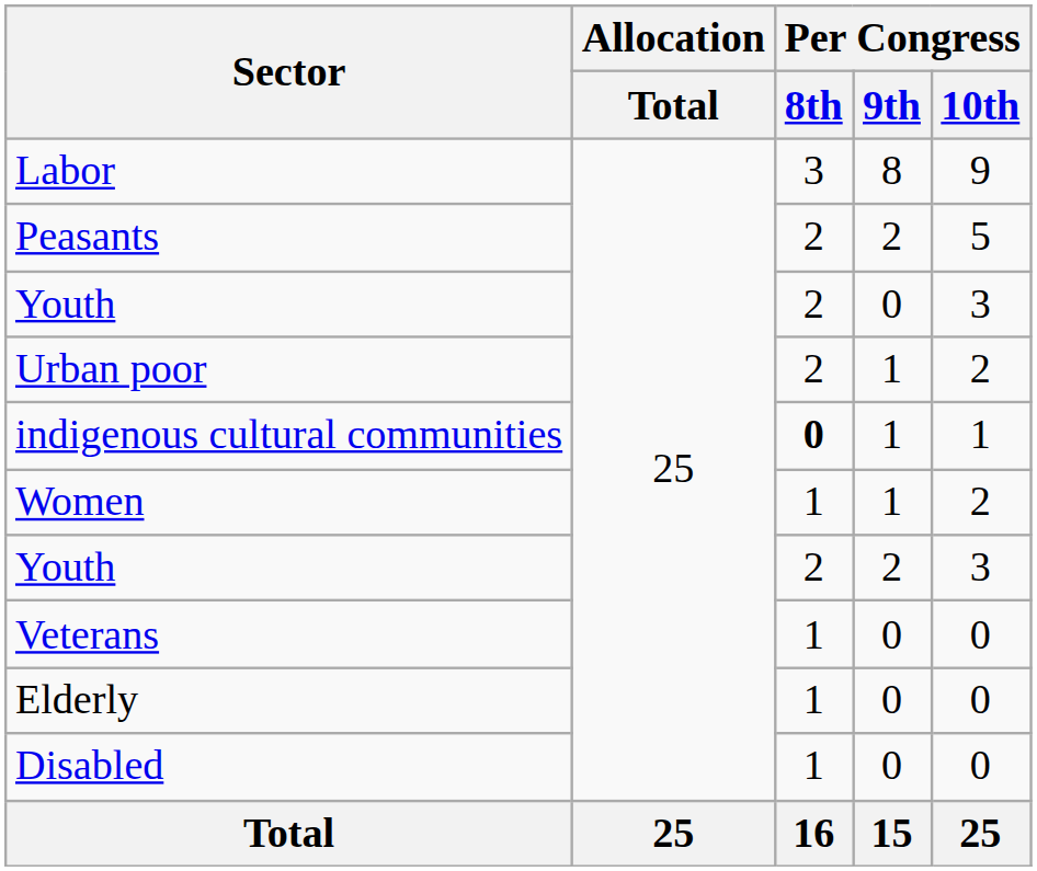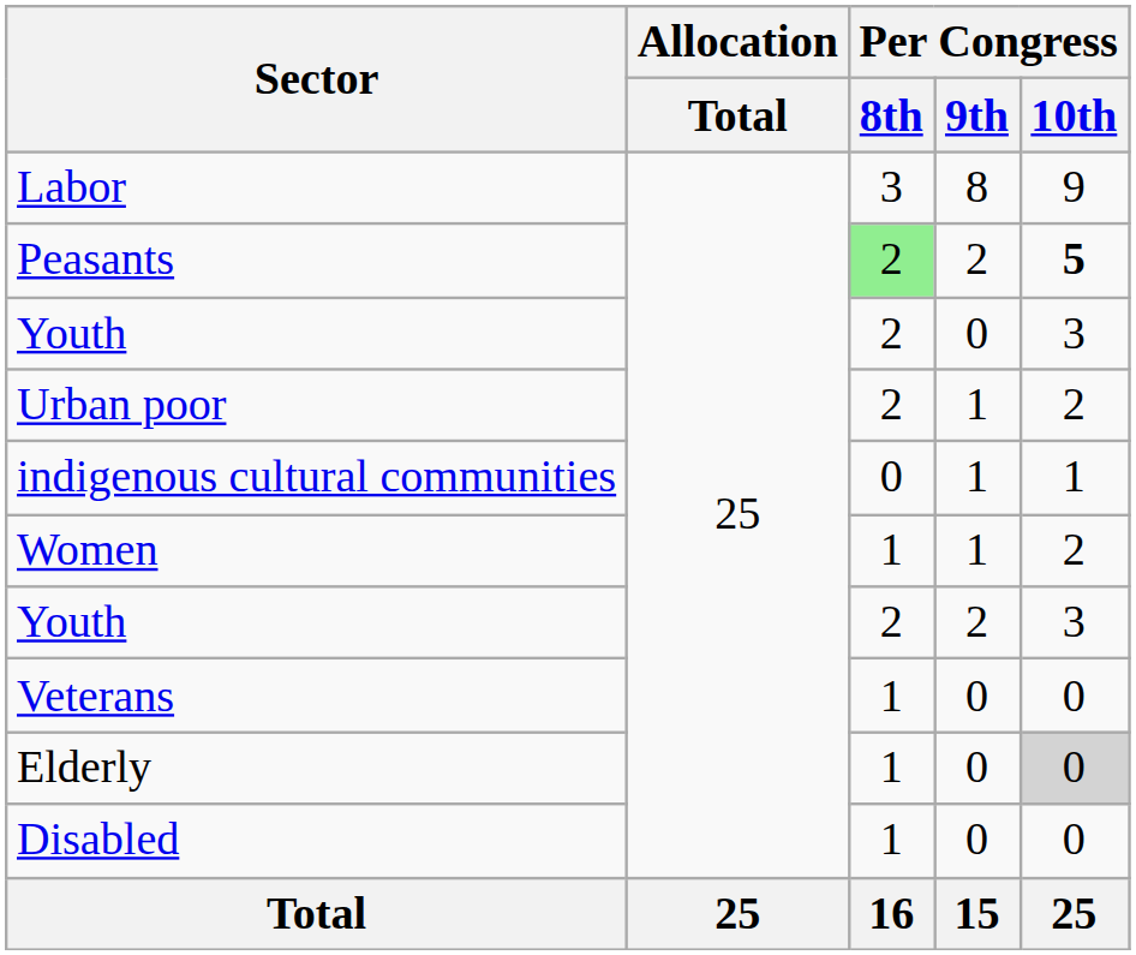Peasants | Per Congress / 8th: no background -> lightgreen background
Peasants | Per Congress / 10th: normal -> bold
indigenous cultural communities | Per Congress / 8th: bold -> normal
Elderly | Per Congress / 10th: no background -> lightgrey background
